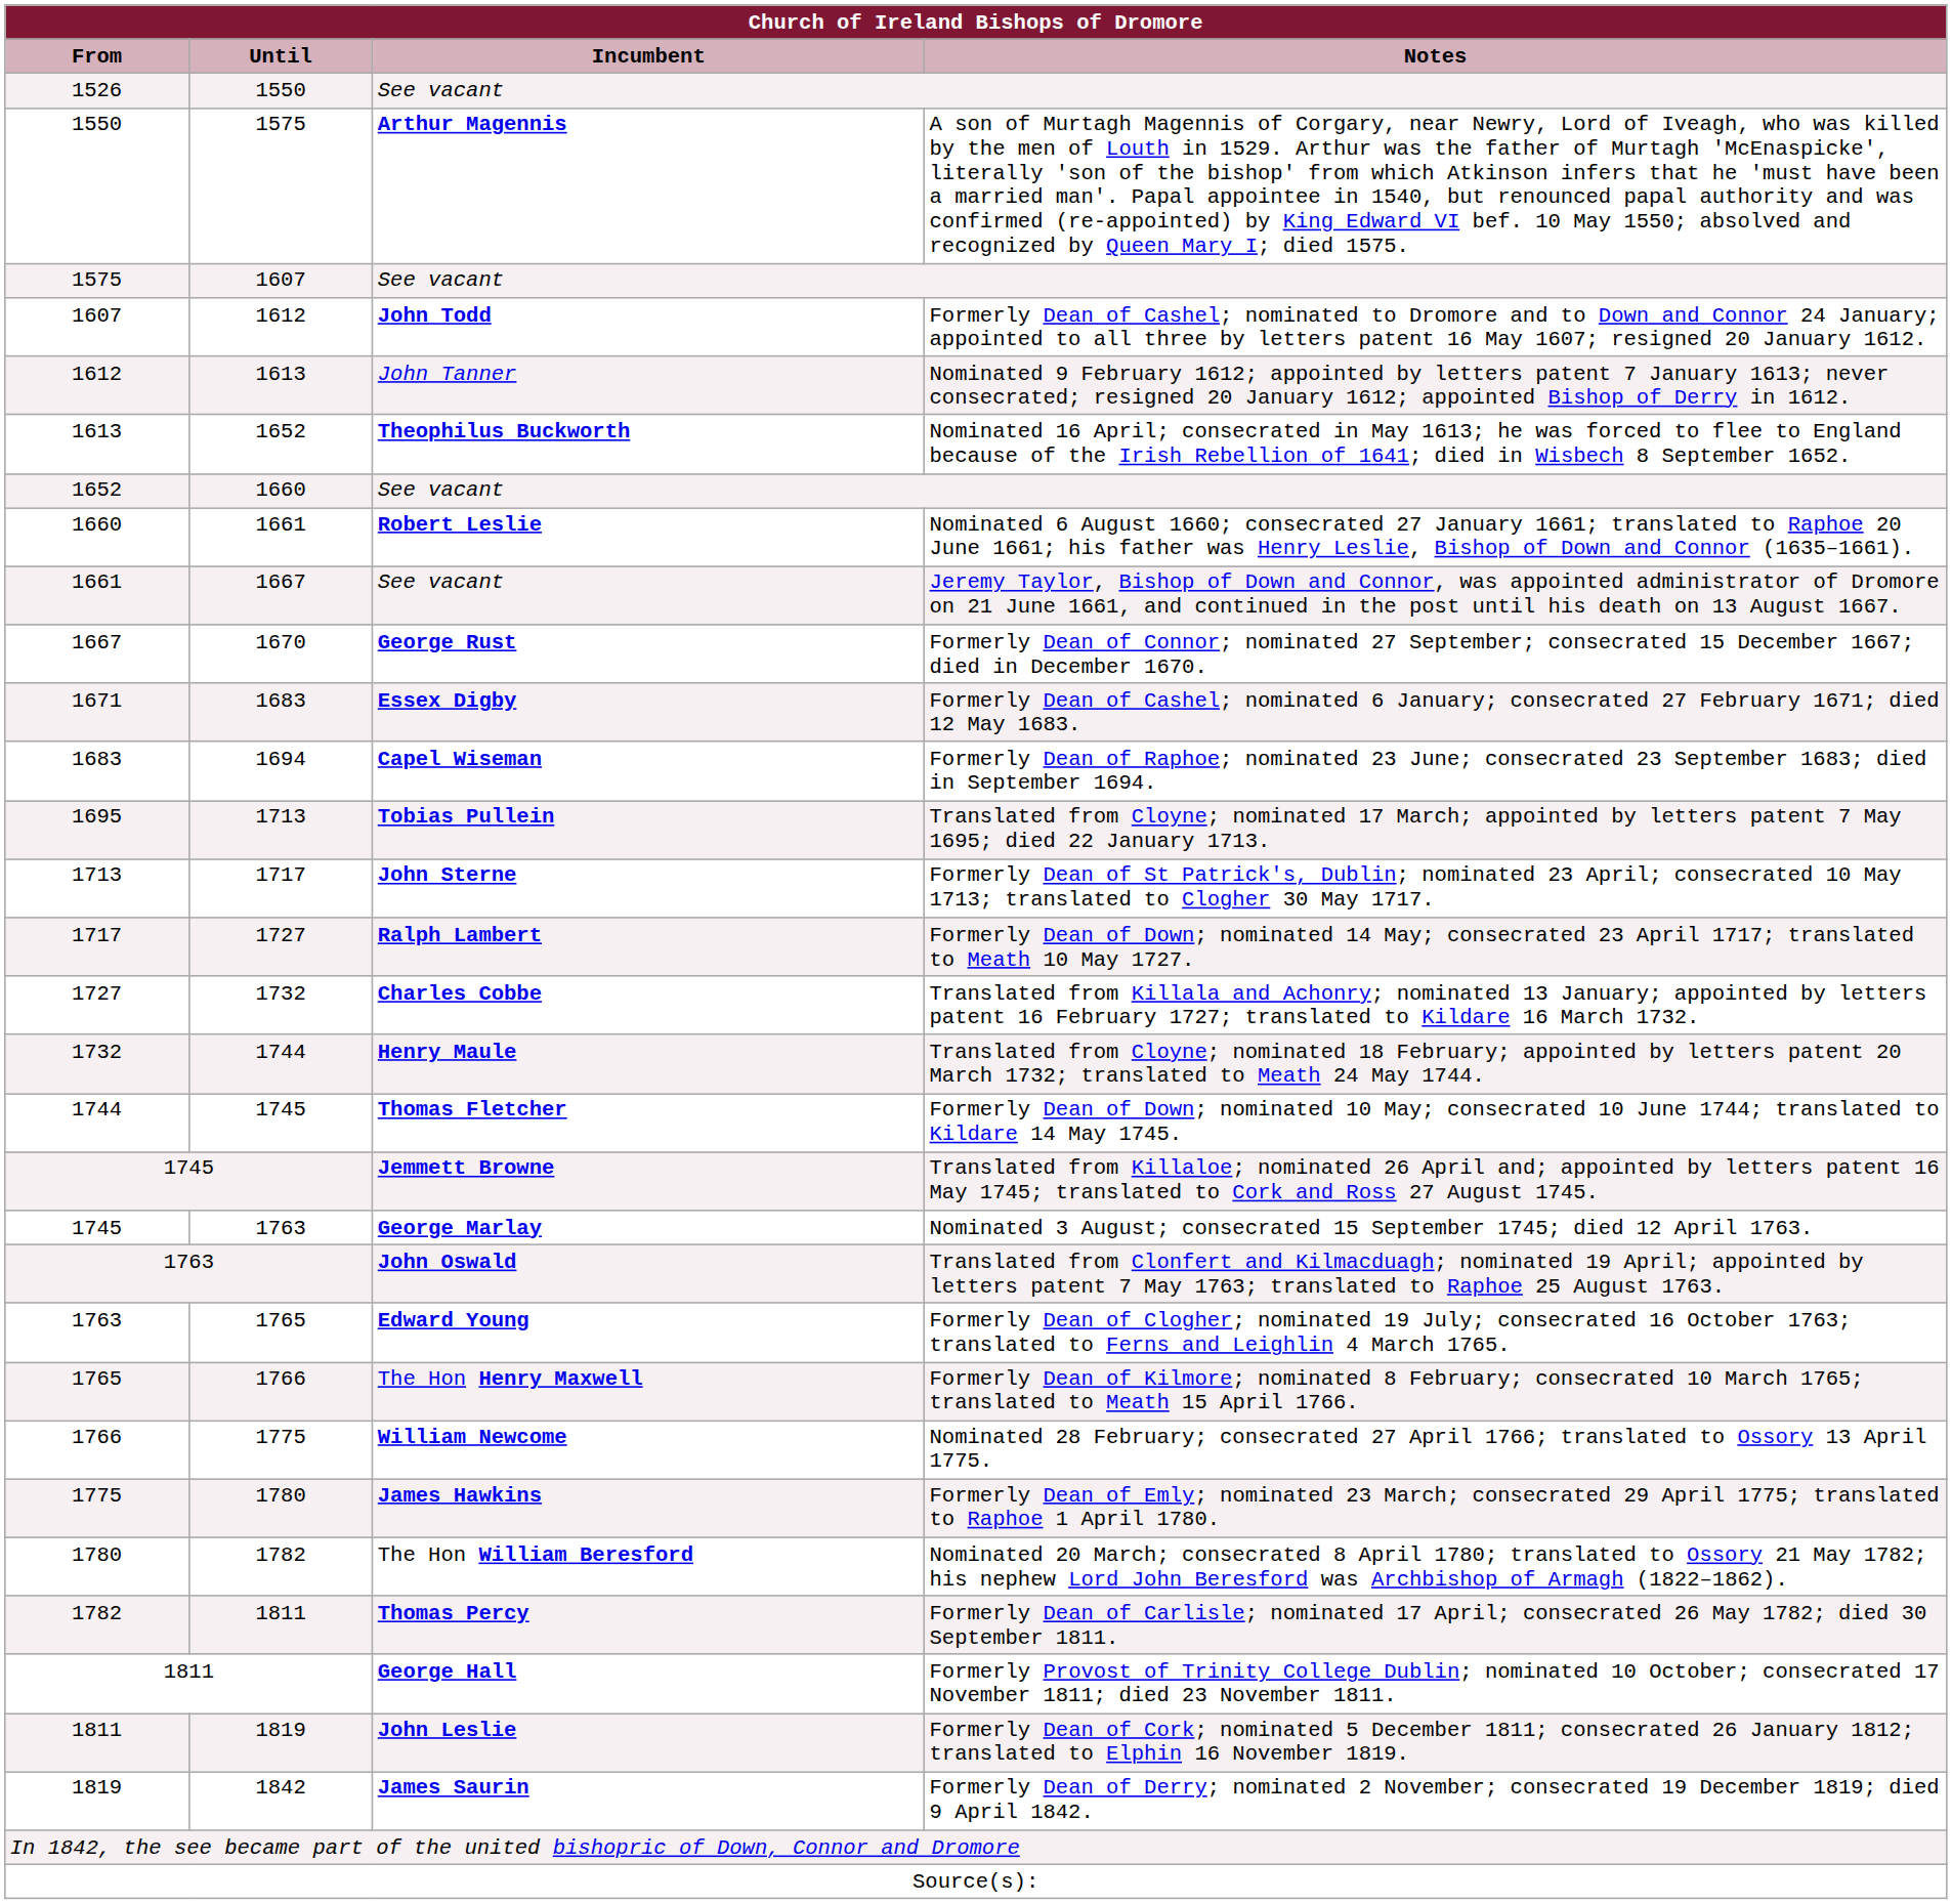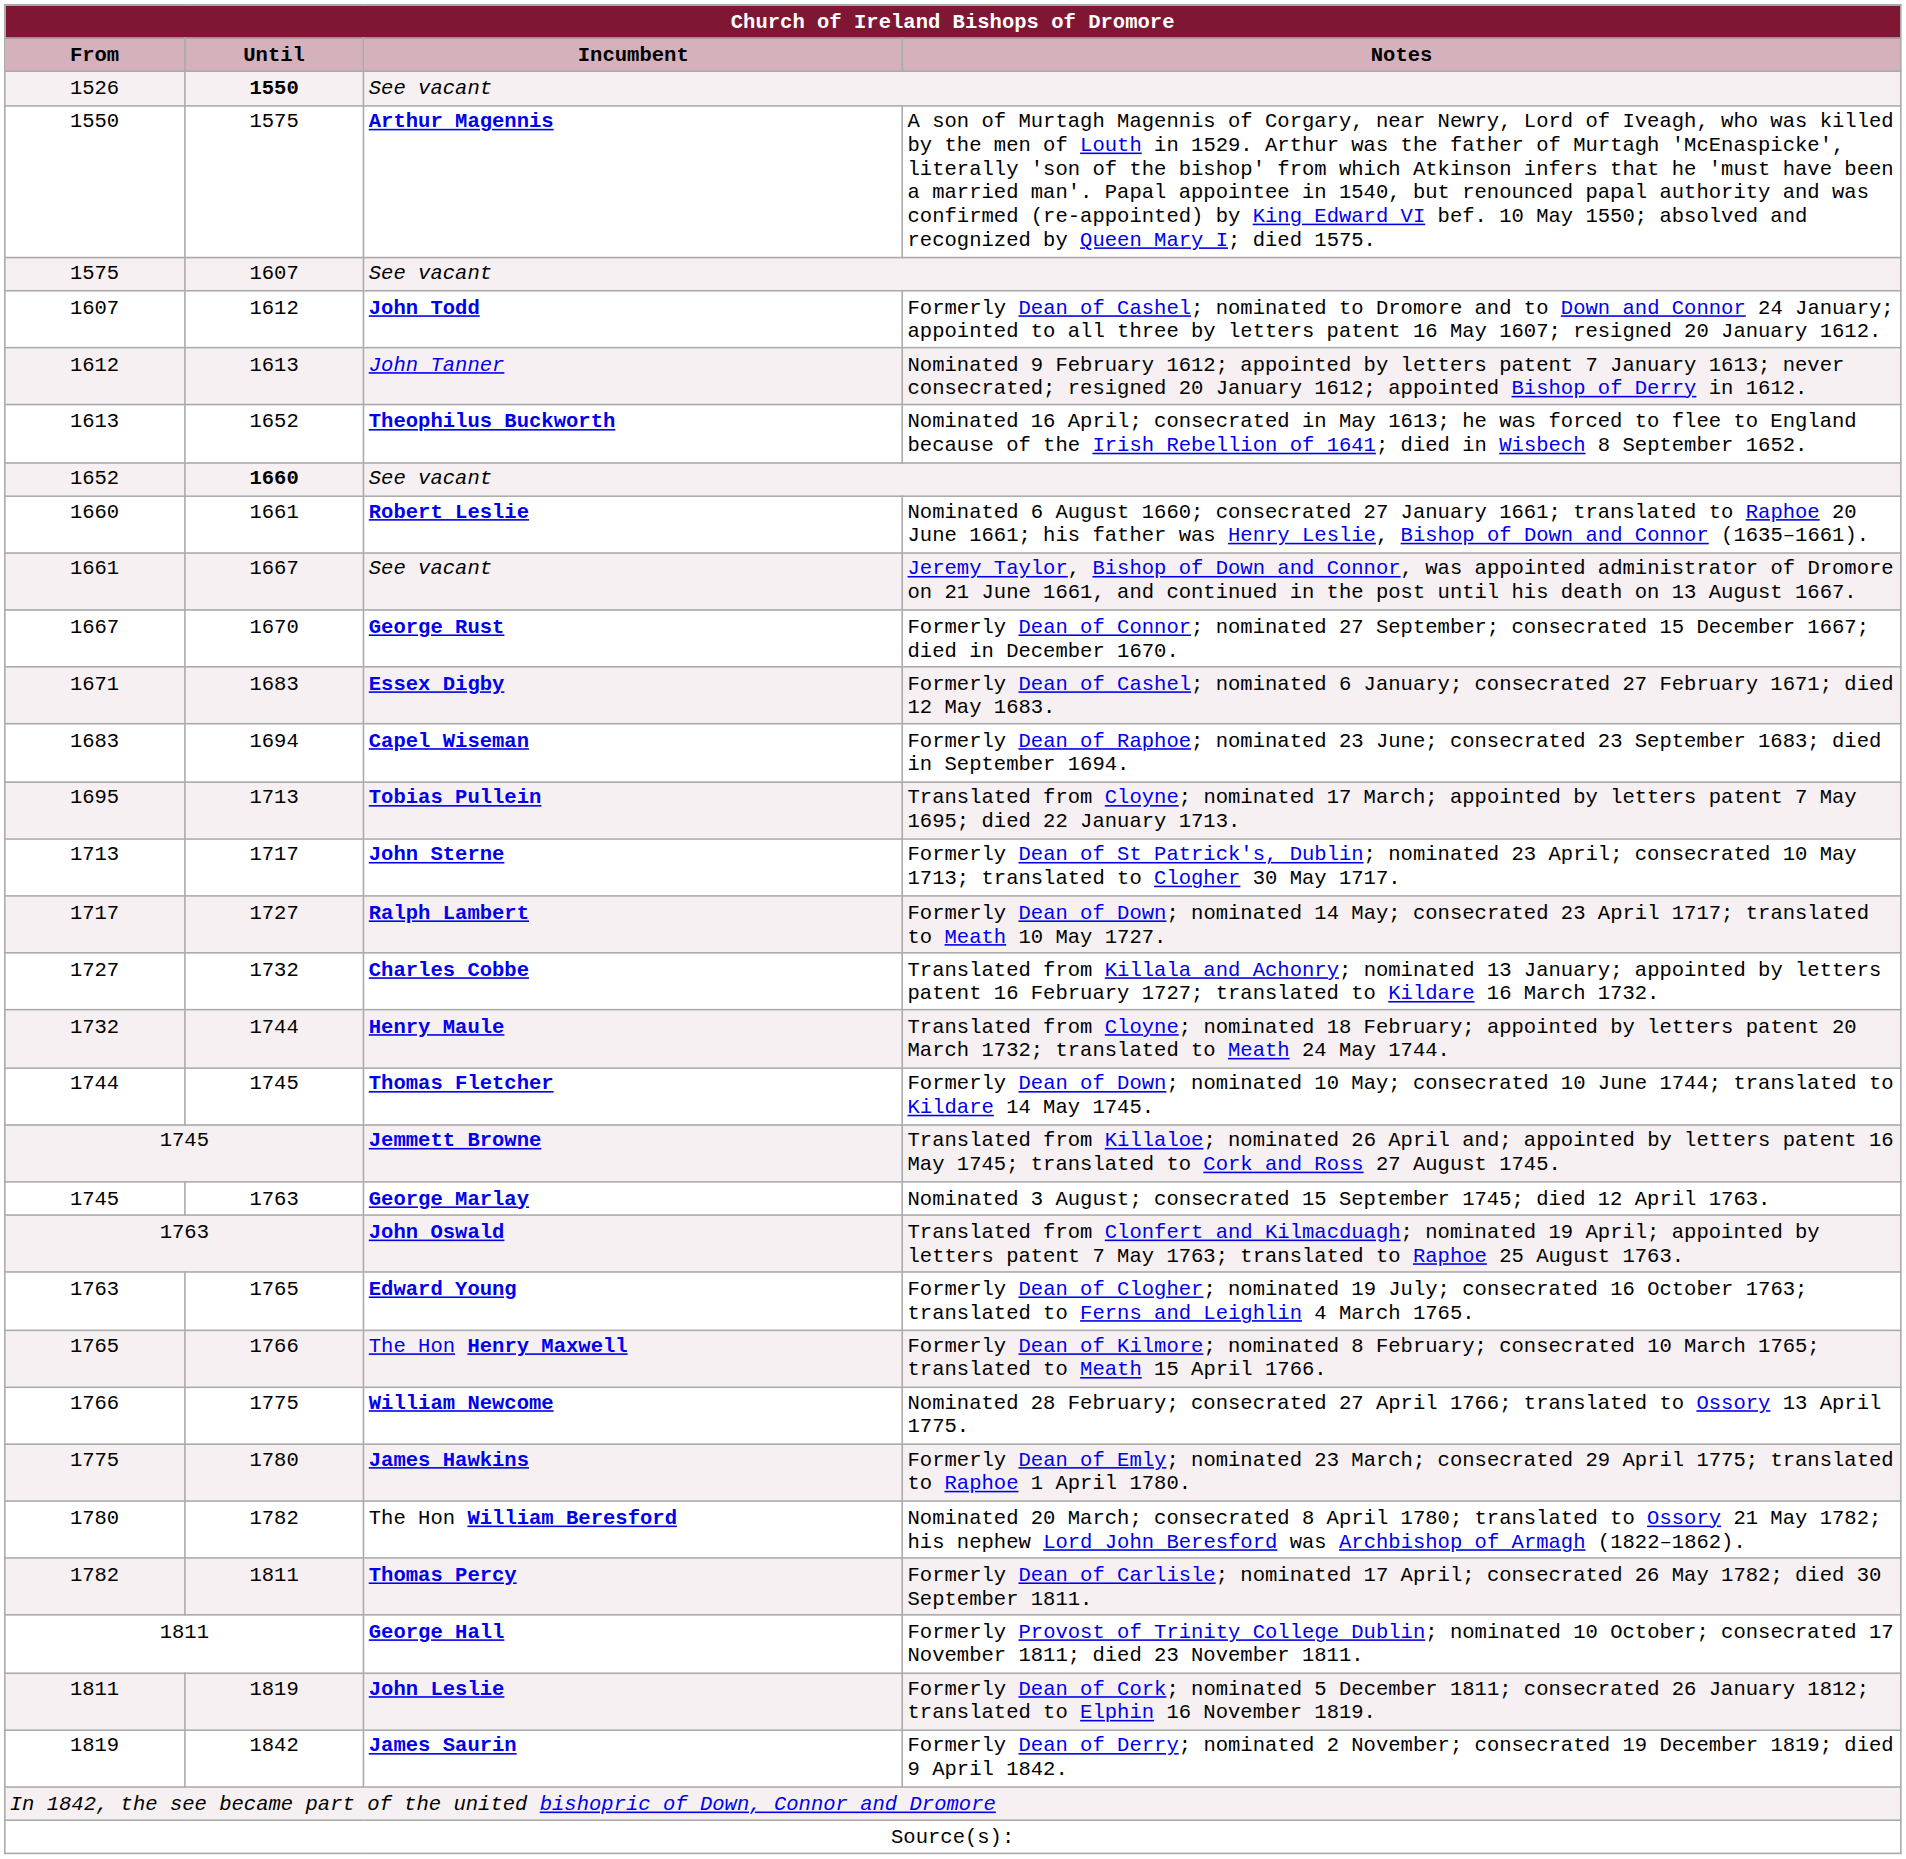1526 / See vacant | Until: normal -> bold
1652 / See vacant | Until: normal -> bold
